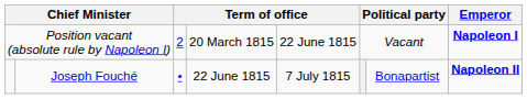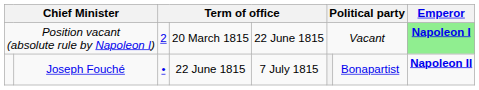Position vacant (absolute rule by Napoleon I) | Emperor: no background -> lightgreen background
